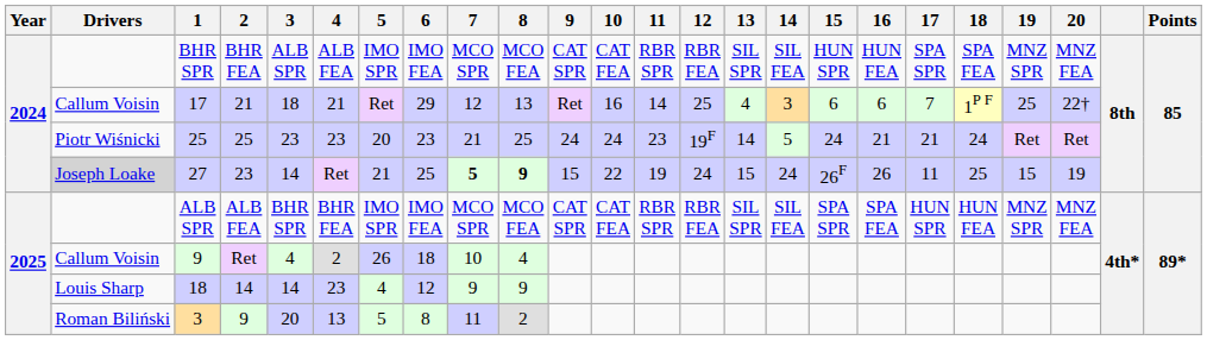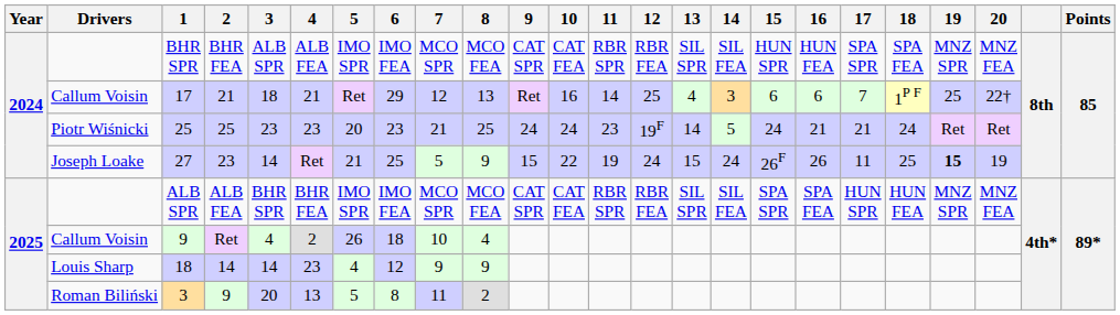27 | Drivers: lightgrey background -> no background
27 | 7: bold -> normal
27 | 8: bold -> normal
27 | 19: normal -> bold
